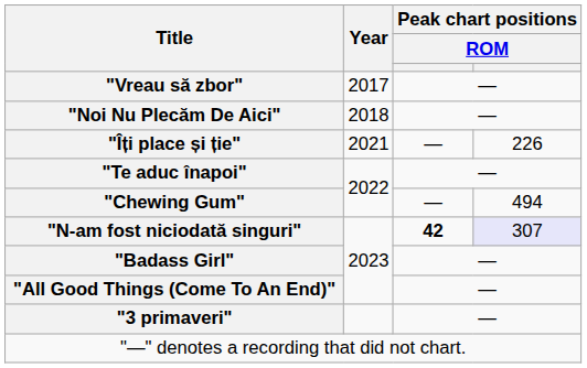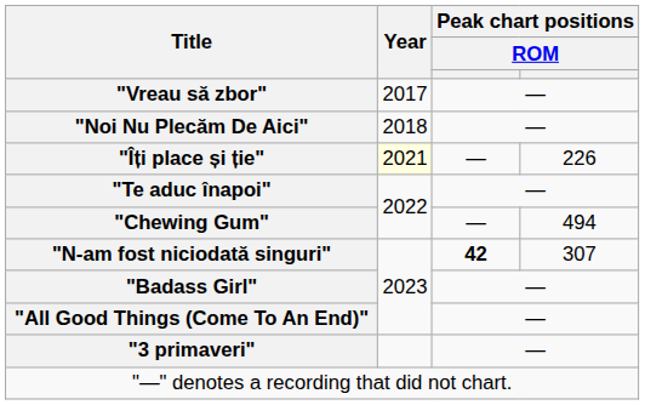"Îți place și ție" | Year: no background -> lightyellow background
"N-am fost niciodată singuri" | column 4: lavender background -> no background
